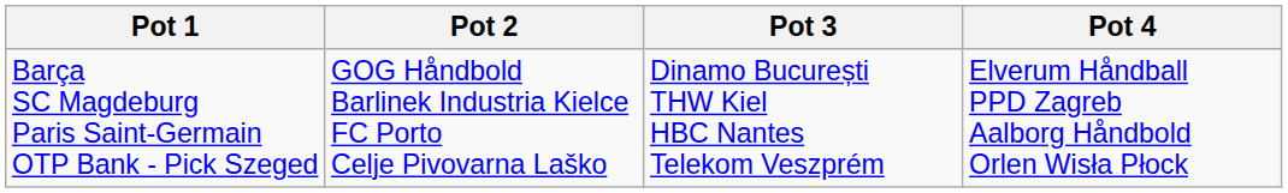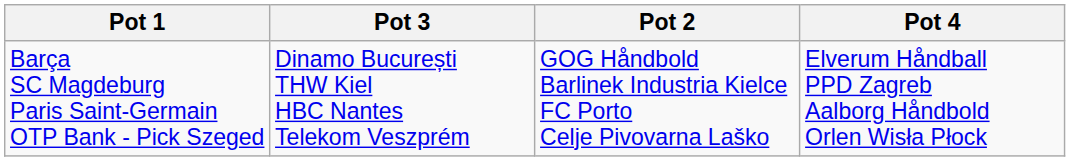columns swapped: Pot 2 <-> Pot 3
